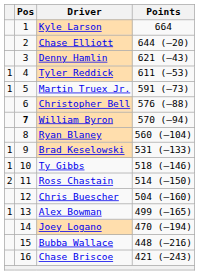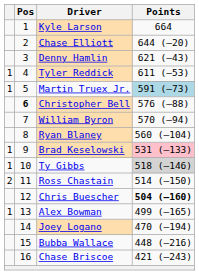Martin Truex Jr. | Points: no background -> lightblue background
Christopher Bell | Pos: normal -> bold
William Byron | Pos: bold -> normal
Brad Keselowski | Points: no background -> pink background
Ty Gibbs | Points: no background -> lightgrey background
Chris Buescher | Points: normal -> bold
